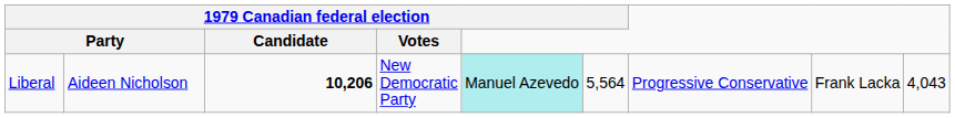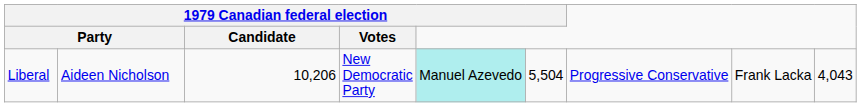Liberal | 1979 Canadian federal election / Candidate: bold -> normal
Liberal | column 6: 5,564 -> 5,504
